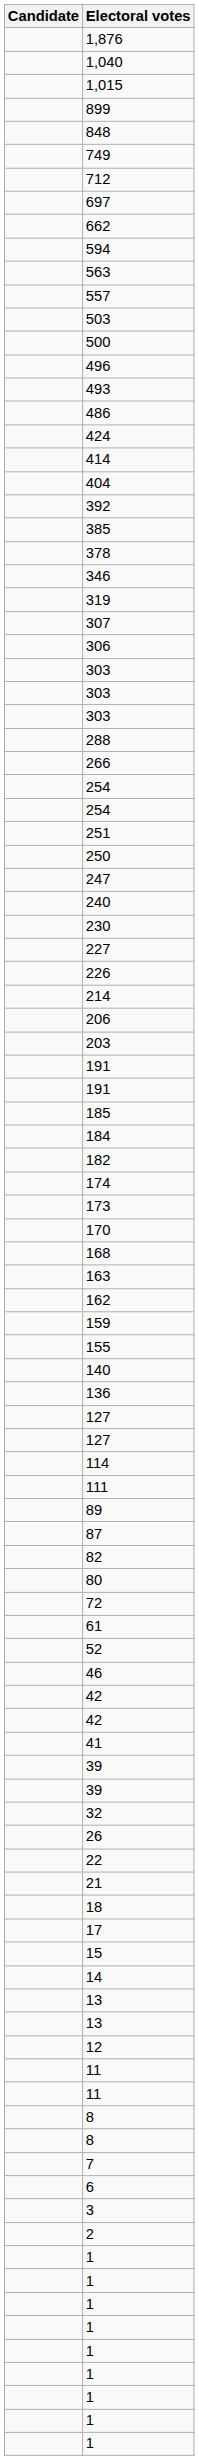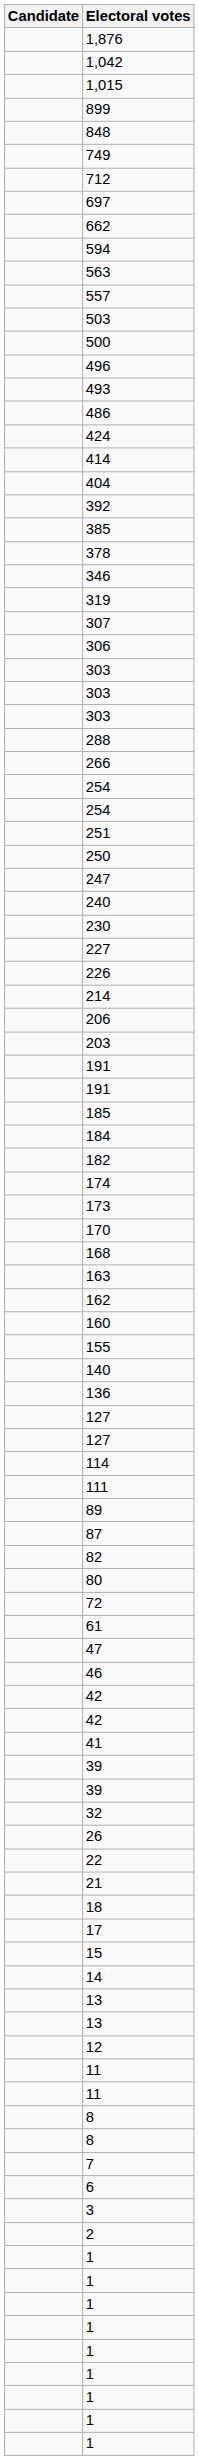row 3 | Electoral votes: 1,040 -> 1,042
row 57 | Electoral votes: 159 -> 160
row 71 | Electoral votes: 52 -> 47
